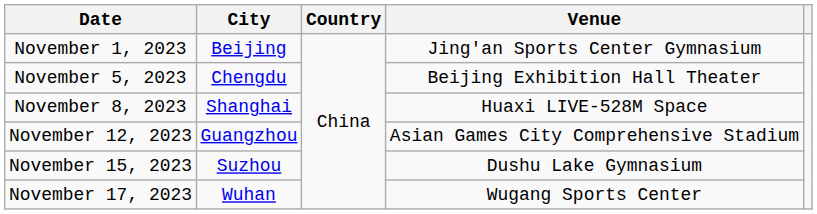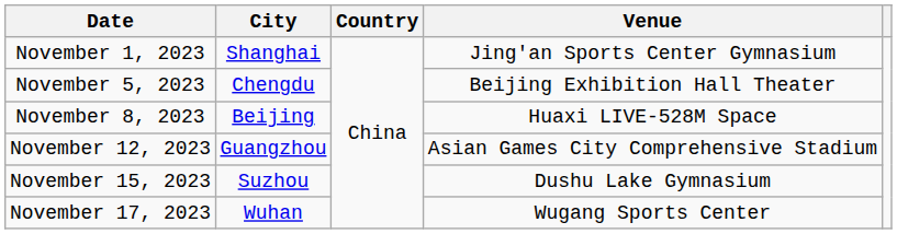November 1, 2023 | City: Beijing -> Shanghai
November 8, 2023 | City: Shanghai -> Beijing
